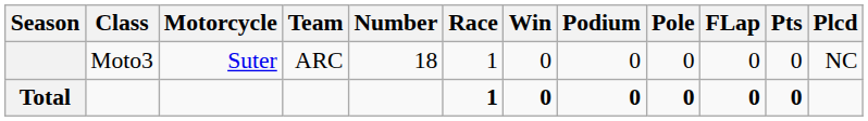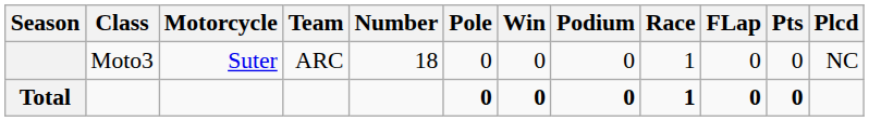columns swapped: Race <-> Pole
